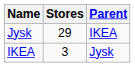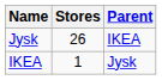row 2 | Stores: 29 -> 26
row 3 | Stores: 3 -> 1
